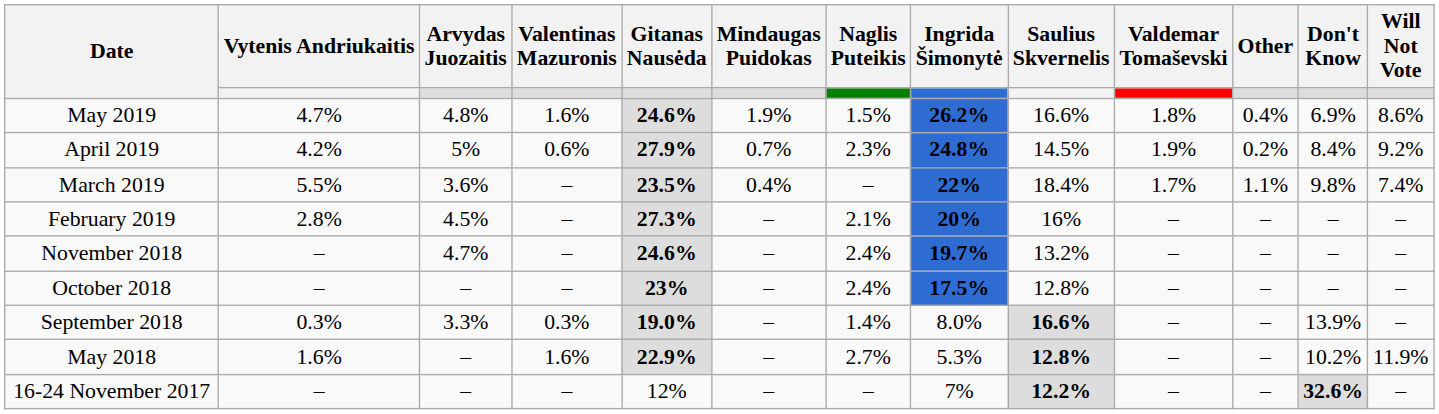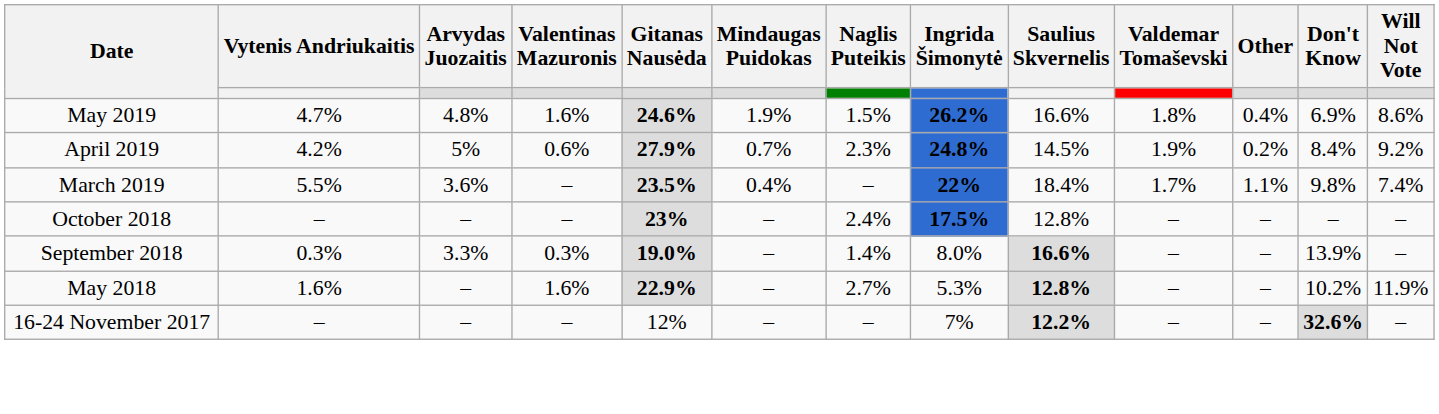- row: February 2019 | 2.8% | 4.5% | – | 27.3% | – | 2.1% | 20% | 16% | – | – | – | –
- row: November 2018 | – | 4.7% | – | 24.6% | – | 2.4% | 19.7% | 13.2% | – | – | – | –
